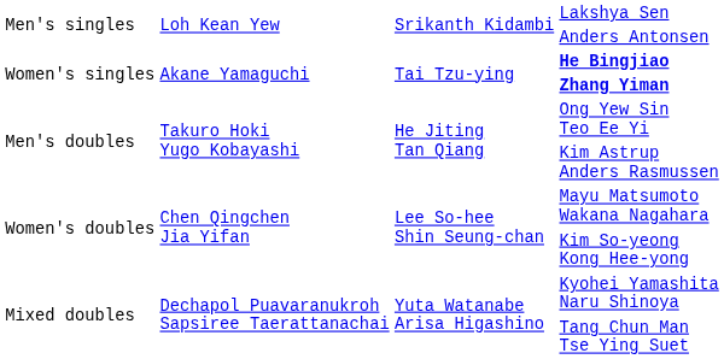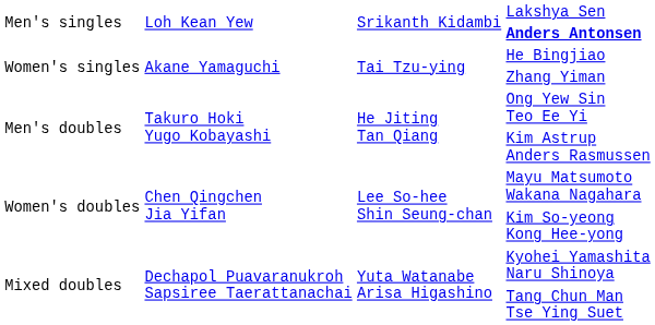Anders Antonsen | column 4: normal -> bold
He Bingjiao | column 4: bold -> normal
Zhang Yiman | column 4: bold -> normal
